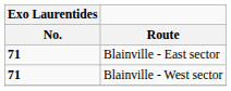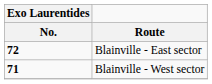Blainville - East sector | Exo Laurentides / No.: 71 -> 72
